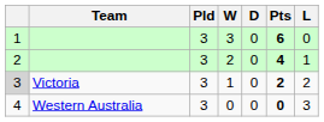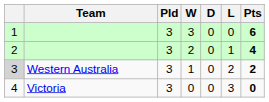columns swapped: L <-> Pts
row 4 | Team: Victoria -> Western Australia
row 5 | Team: Western Australia -> Victoria
